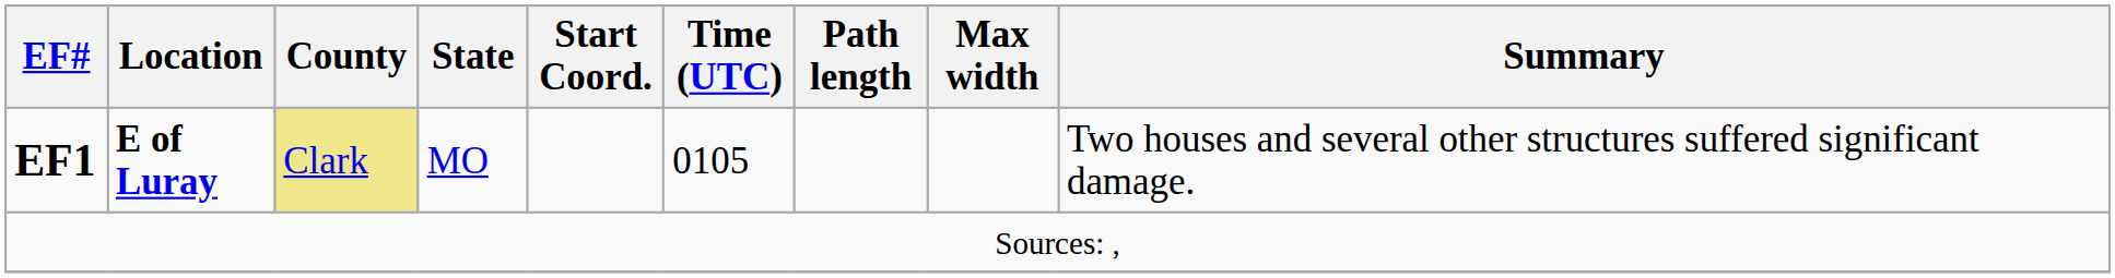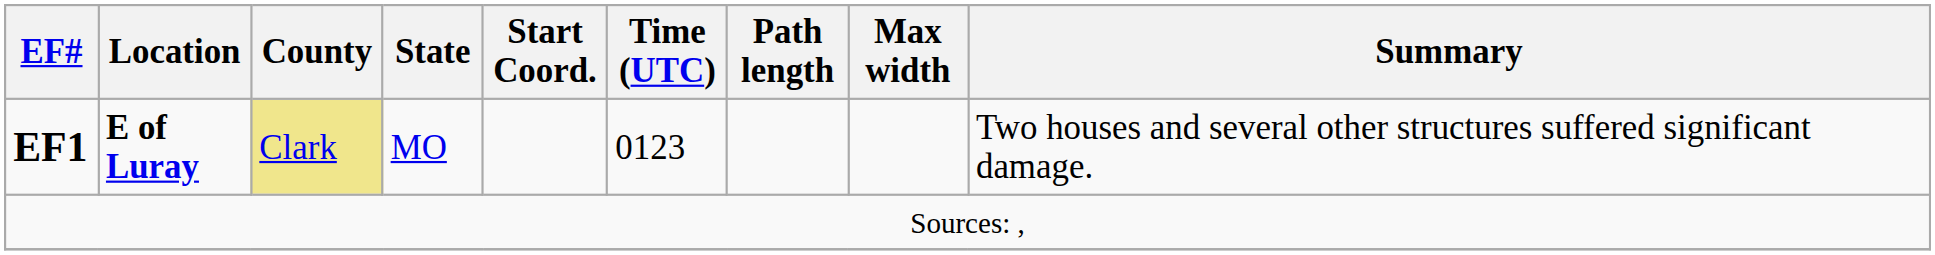EF1 | Time (UTC): 0105 -> 0123
